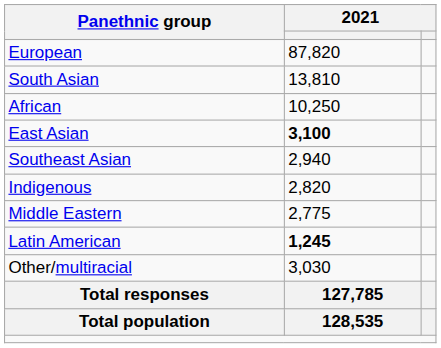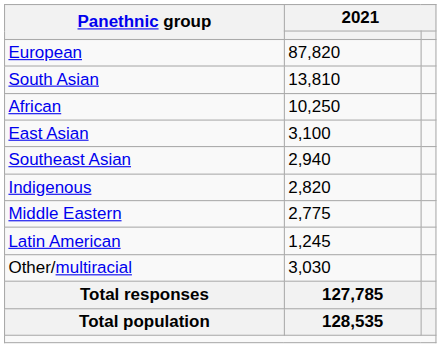East Asian | column 2: bold -> normal
Latin American | column 2: bold -> normal
